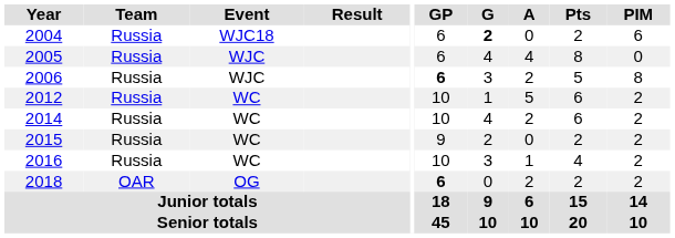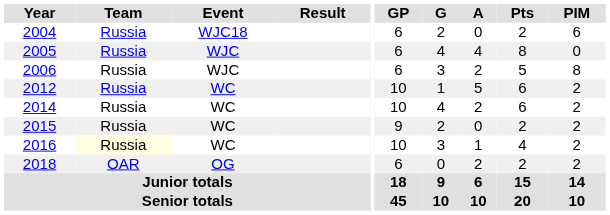2004 | G: bold -> normal
2006 | GP: bold -> normal
2016 | Team: no background -> lightyellow background
2018 | GP: bold -> normal
